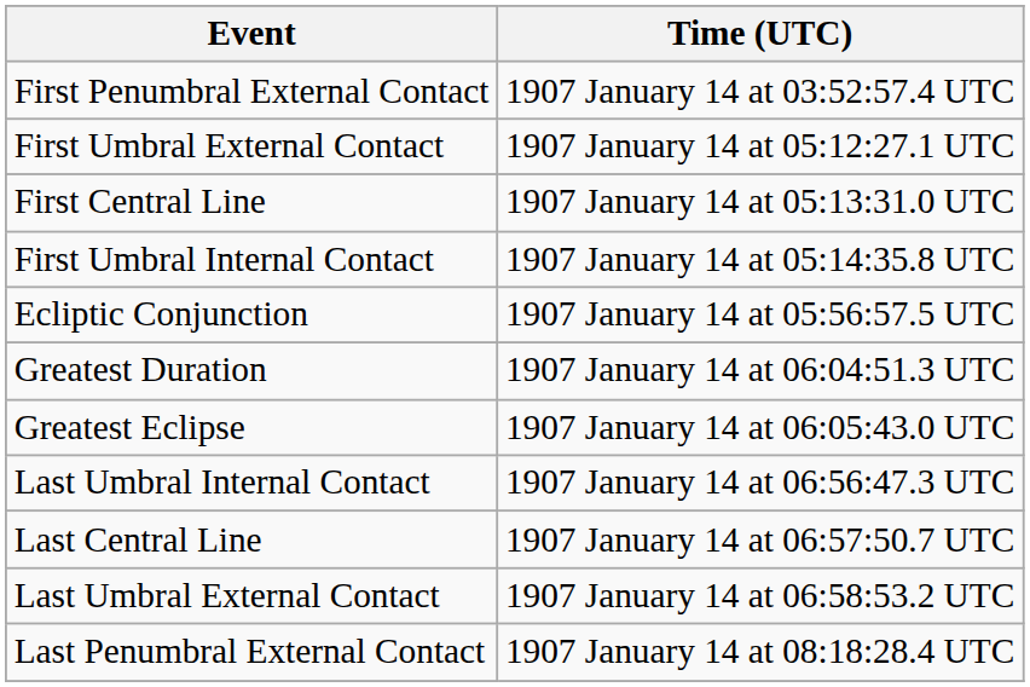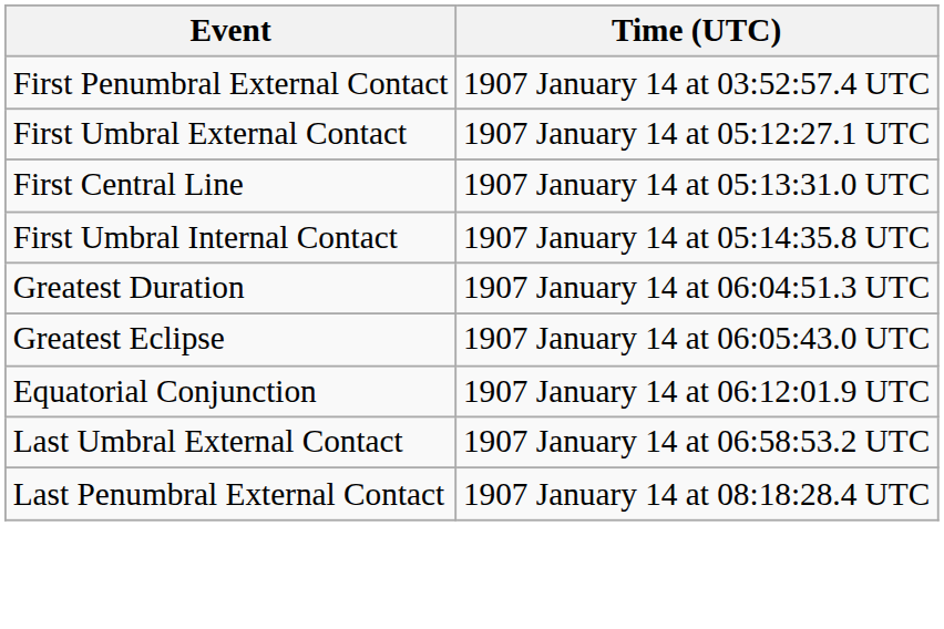- row: Ecliptic Conjunction | 1907 January 14 at 05:56:57.5 UTC
+ row: Equatorial Conjunction | 1907 January 14 at 06:12:01.9 UTC
- row: Last Umbral Internal Contact | 1907 January 14 at 06:56:47.3 UTC
- row: Last Central Line | 1907 January 14 at 06:57:50.7 UTC
